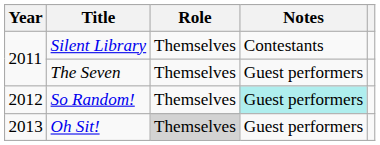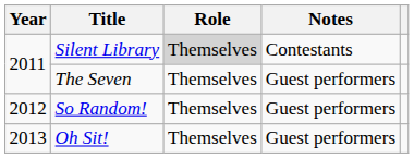Silent Library | Role: no background -> lightgrey background
So Random! | Notes: paleturquoise background -> no background
Oh Sit! | Role: lightgrey background -> no background
